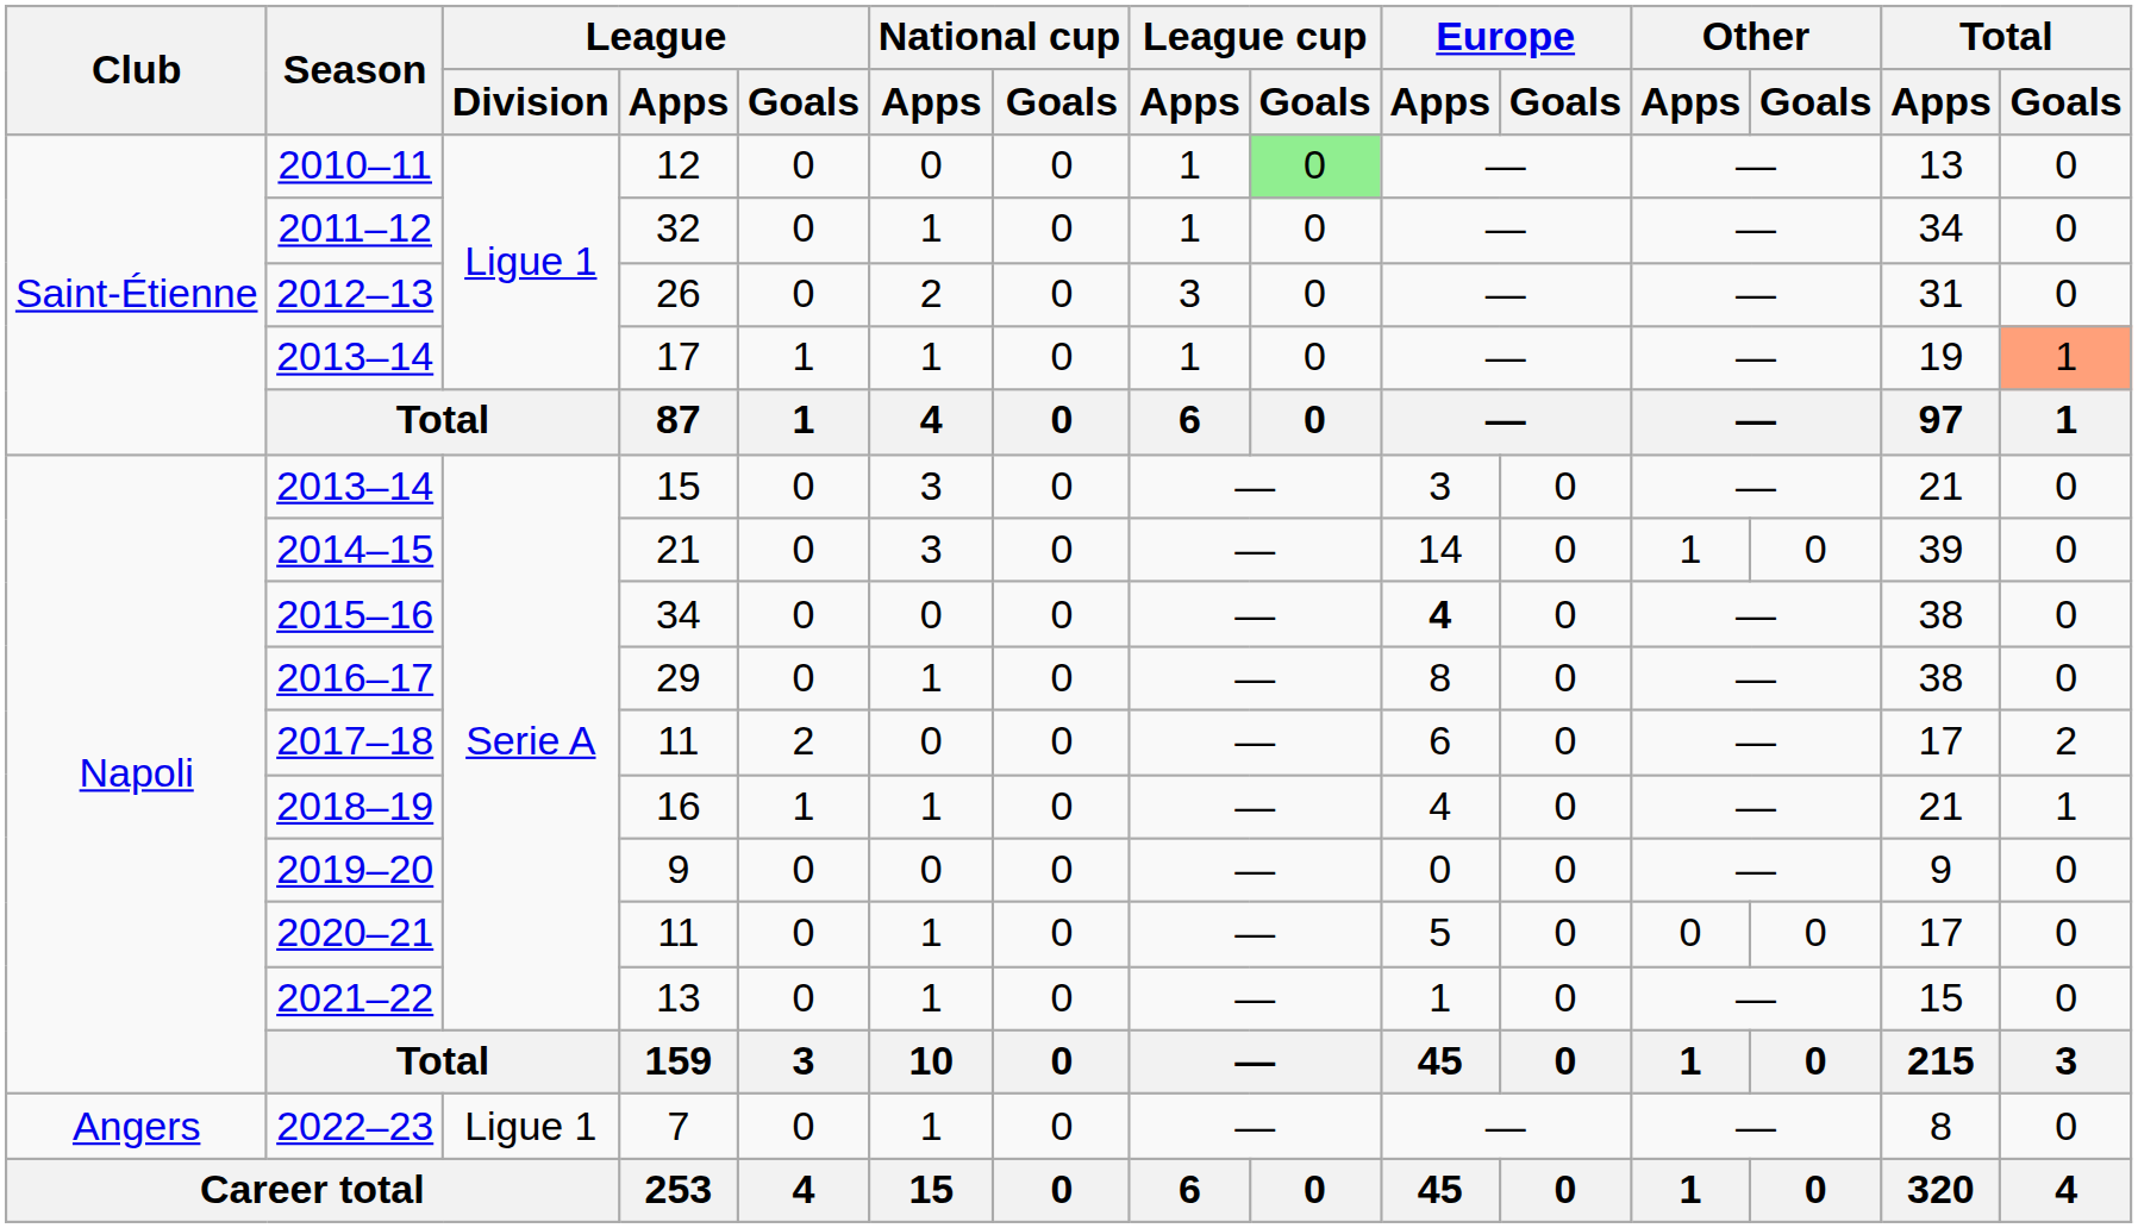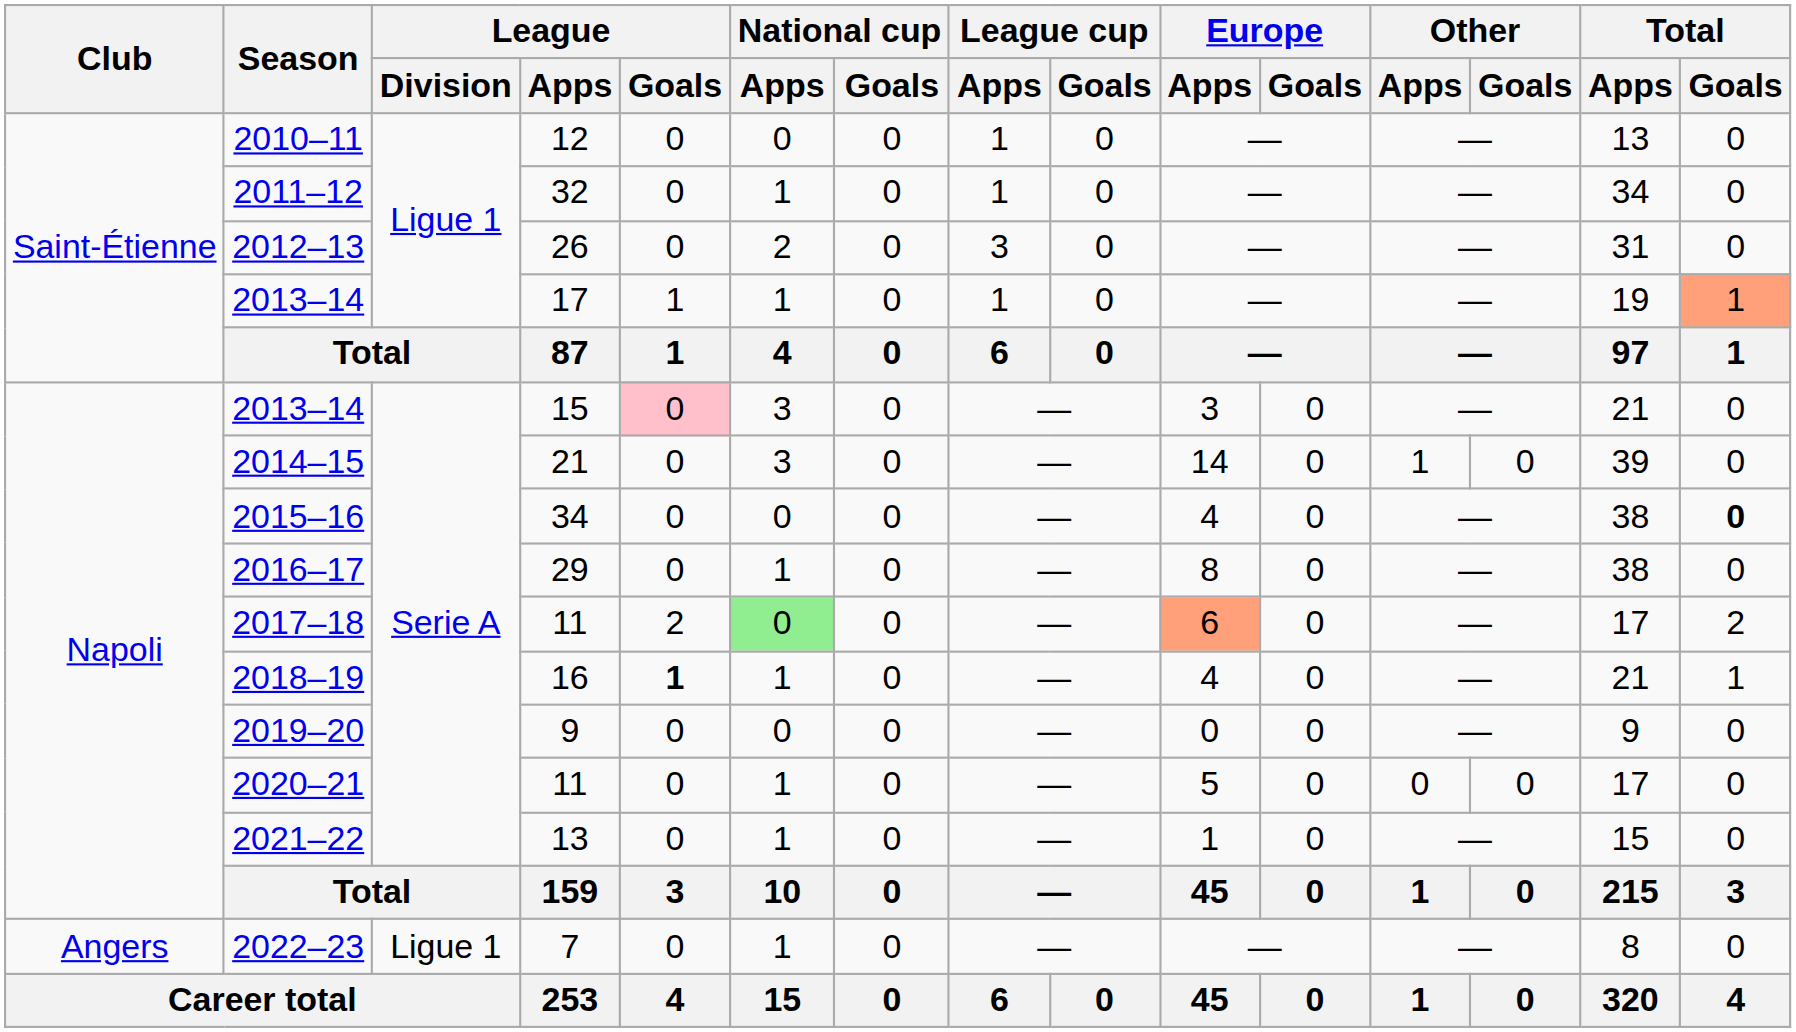2010–11 | League cup / Goals: lightgreen background -> no background
2013–14 / 15 | League / Goals: no background -> pink background
2015–16 | Europe / Apps: bold -> normal
2015–16 | Total / Goals: normal -> bold
2017–18 | National cup / Apps: no background -> lightgreen background
2017–18 | Europe / Apps: no background -> lightsalmon background
2018–19 | League / Goals: normal -> bold
